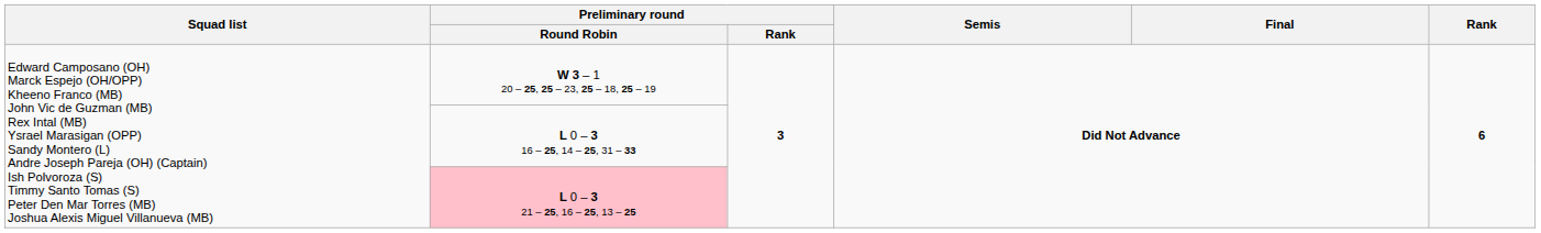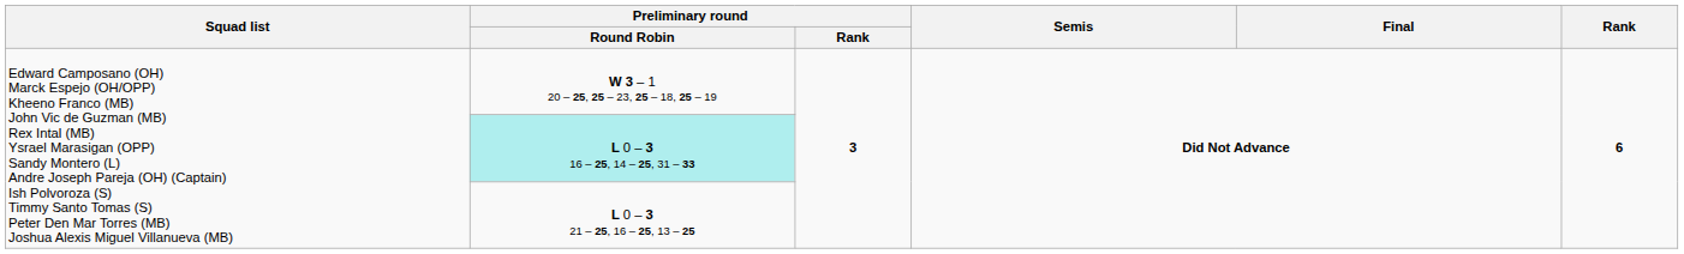L 0 – 3 16 – 25, 14 – 25, 31 – 33 | Preliminary round / Round Robin: no background -> paleturquoise background
L 0 – 3 21 – 25, 16 – 25, 13 – 25 | Preliminary round / Round Robin: pink background -> no background
